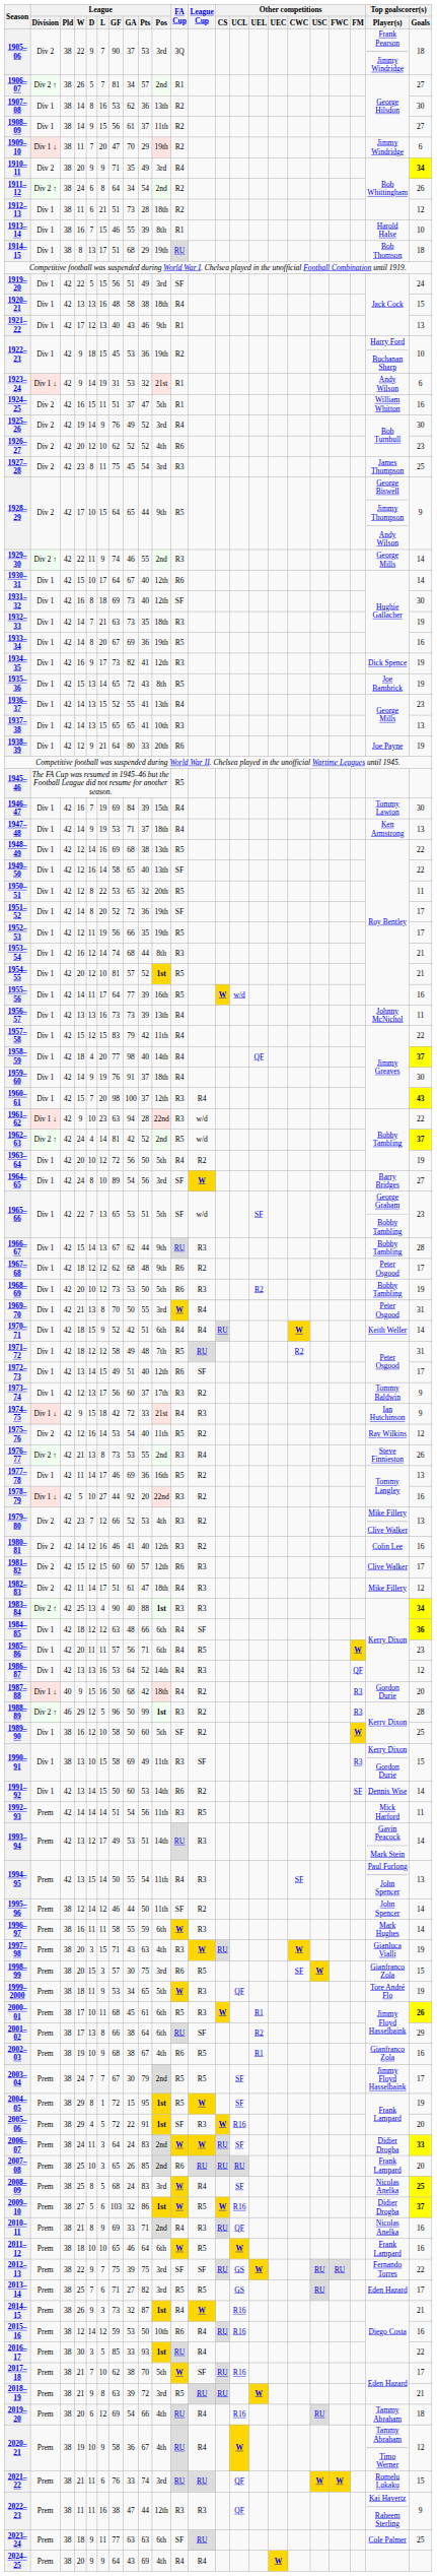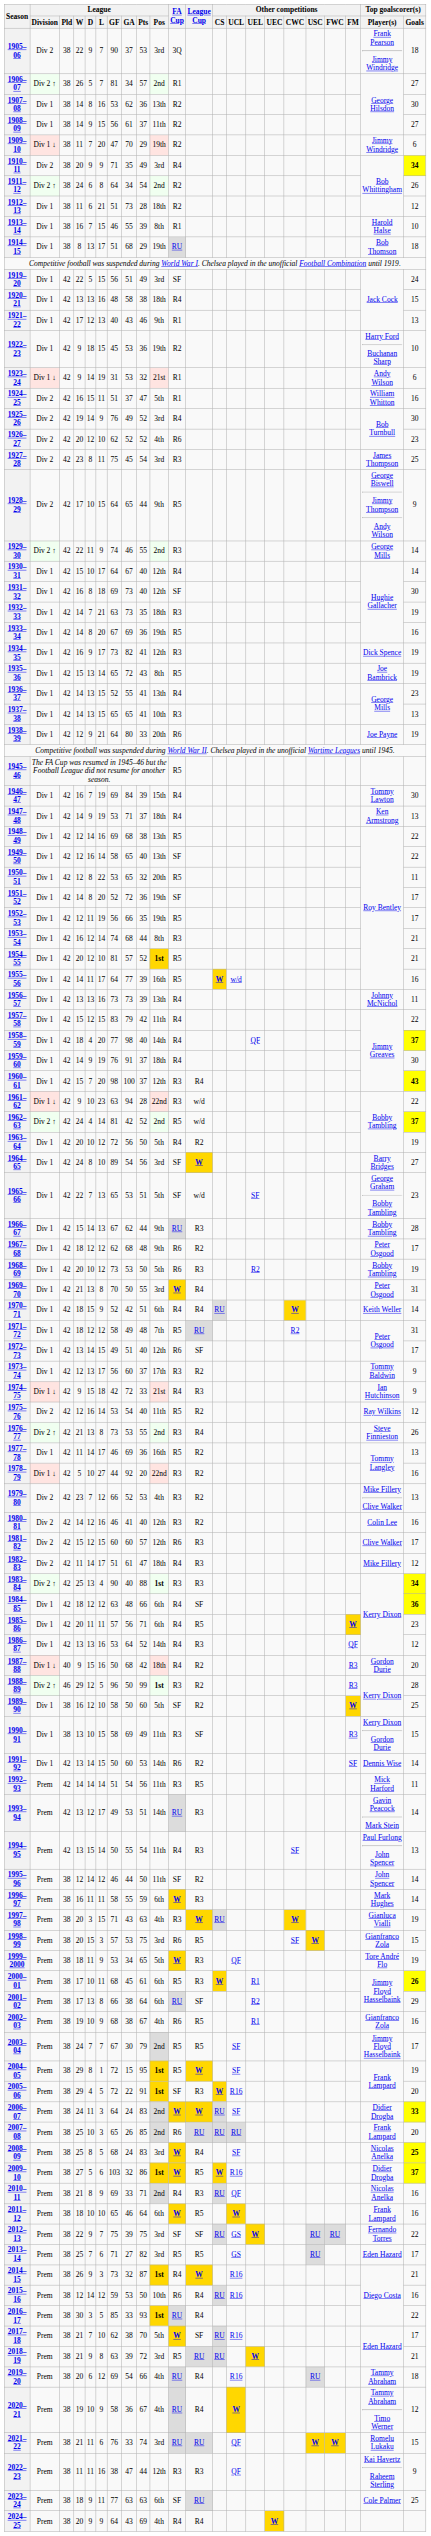1930–31 | FA Cup: R6 -> R4
1998–99 | League / GA: 30 -> 53
